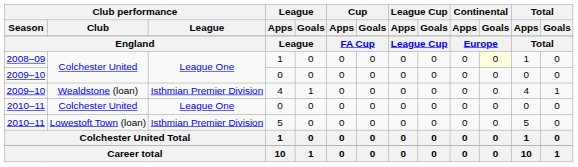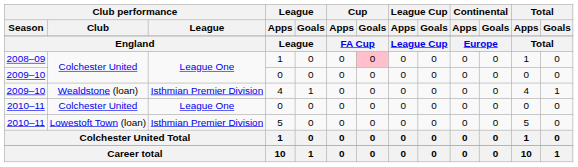2008–09 / 1 | Cup / Goals: no background -> pink background
2008–09 / 1 | Continental / Goals: lightyellow background -> no background
